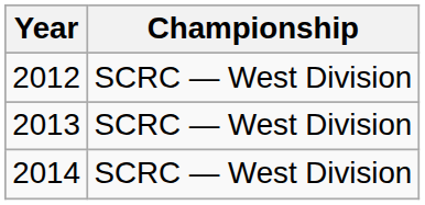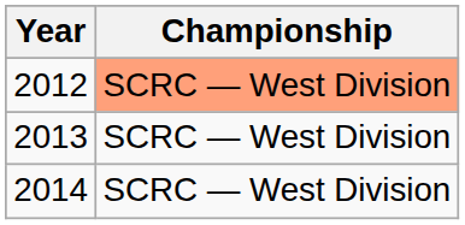2012 | Championship: no background -> lightsalmon background
